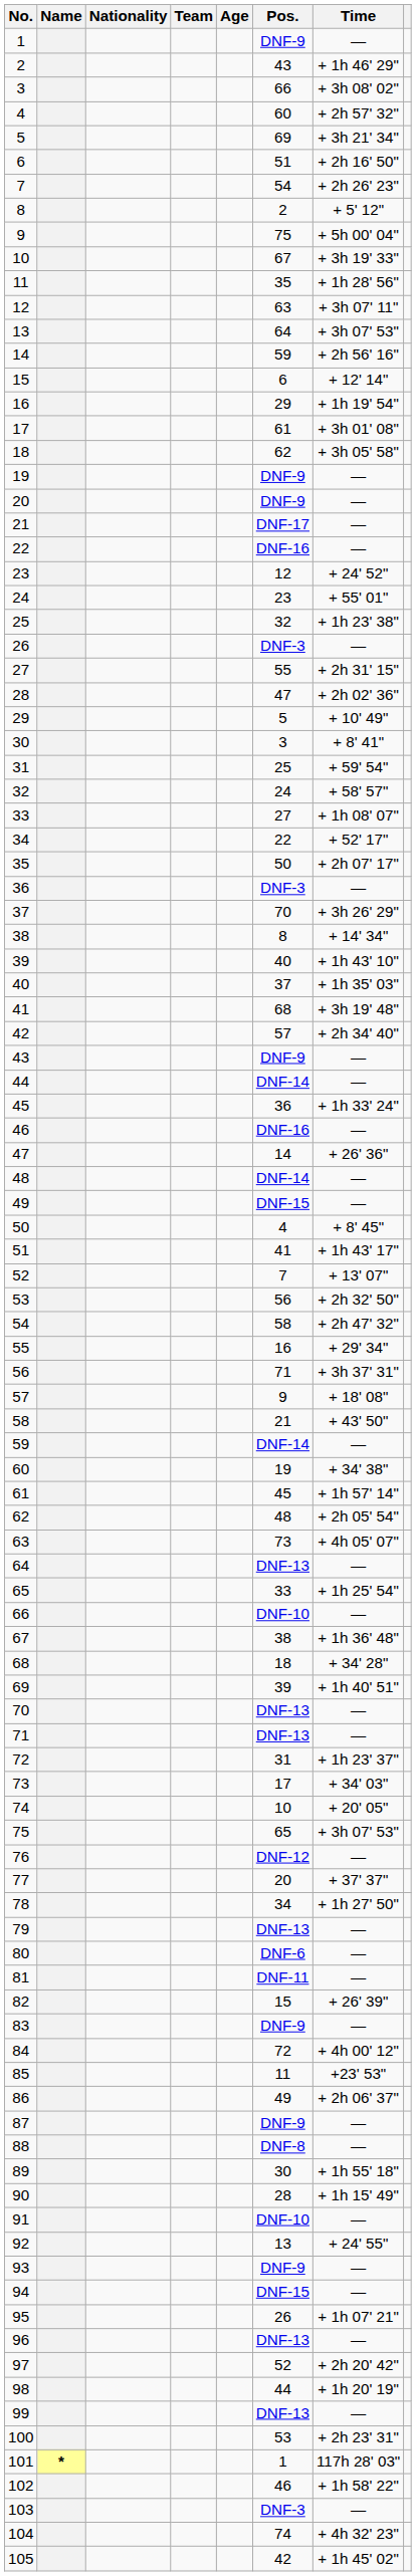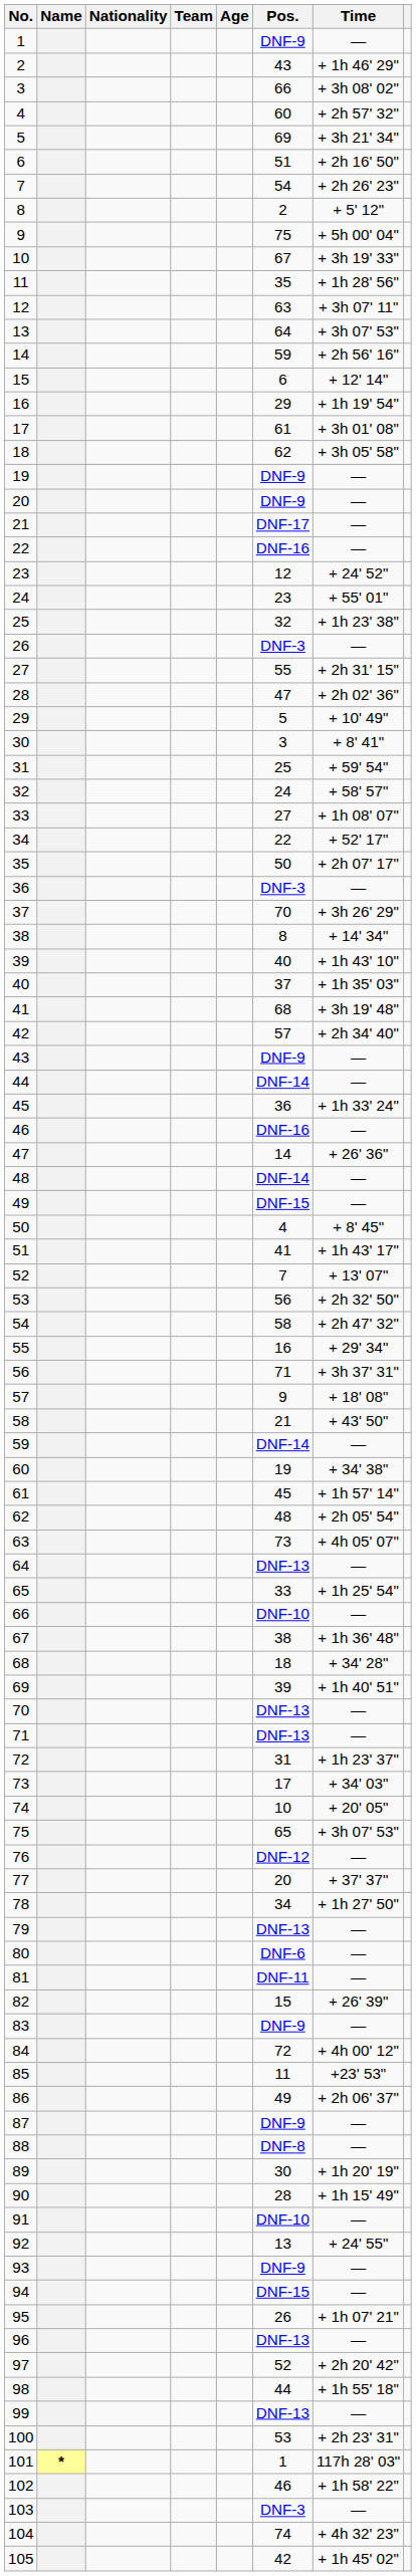89 | Time: + 1h 55' 18" -> + 1h 20' 19"
98 | Time: + 1h 20' 19" -> + 1h 55' 18"
